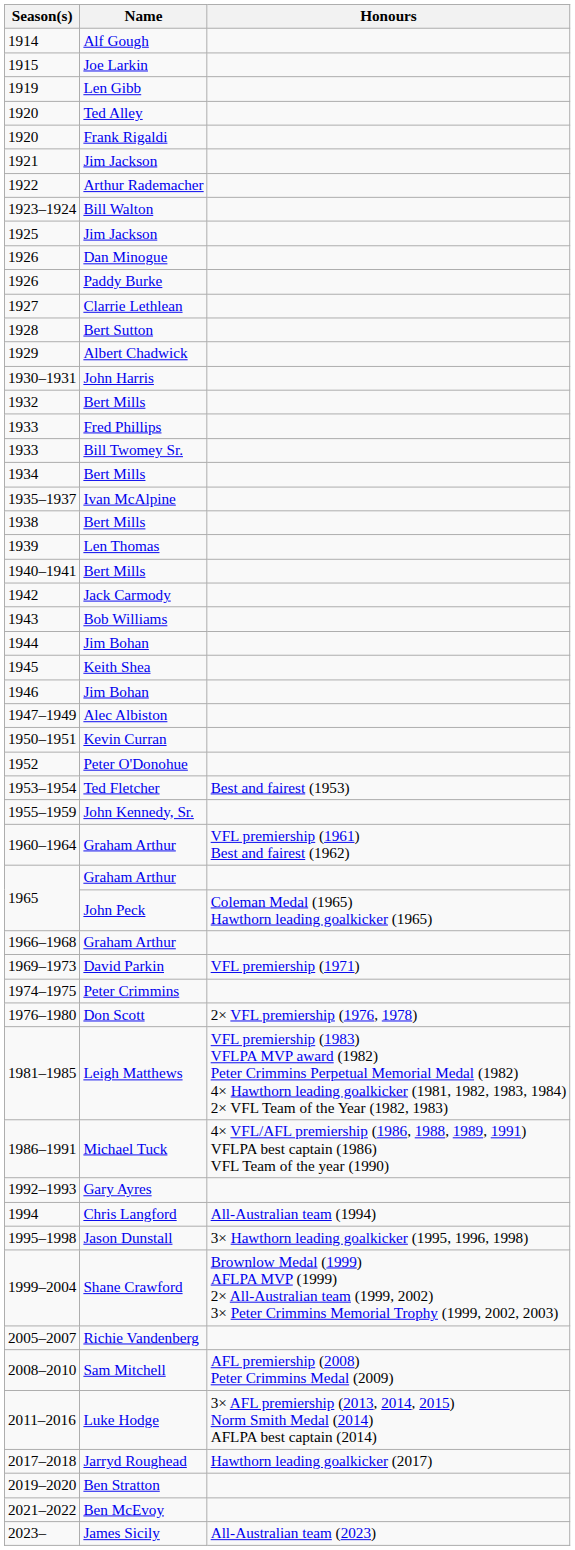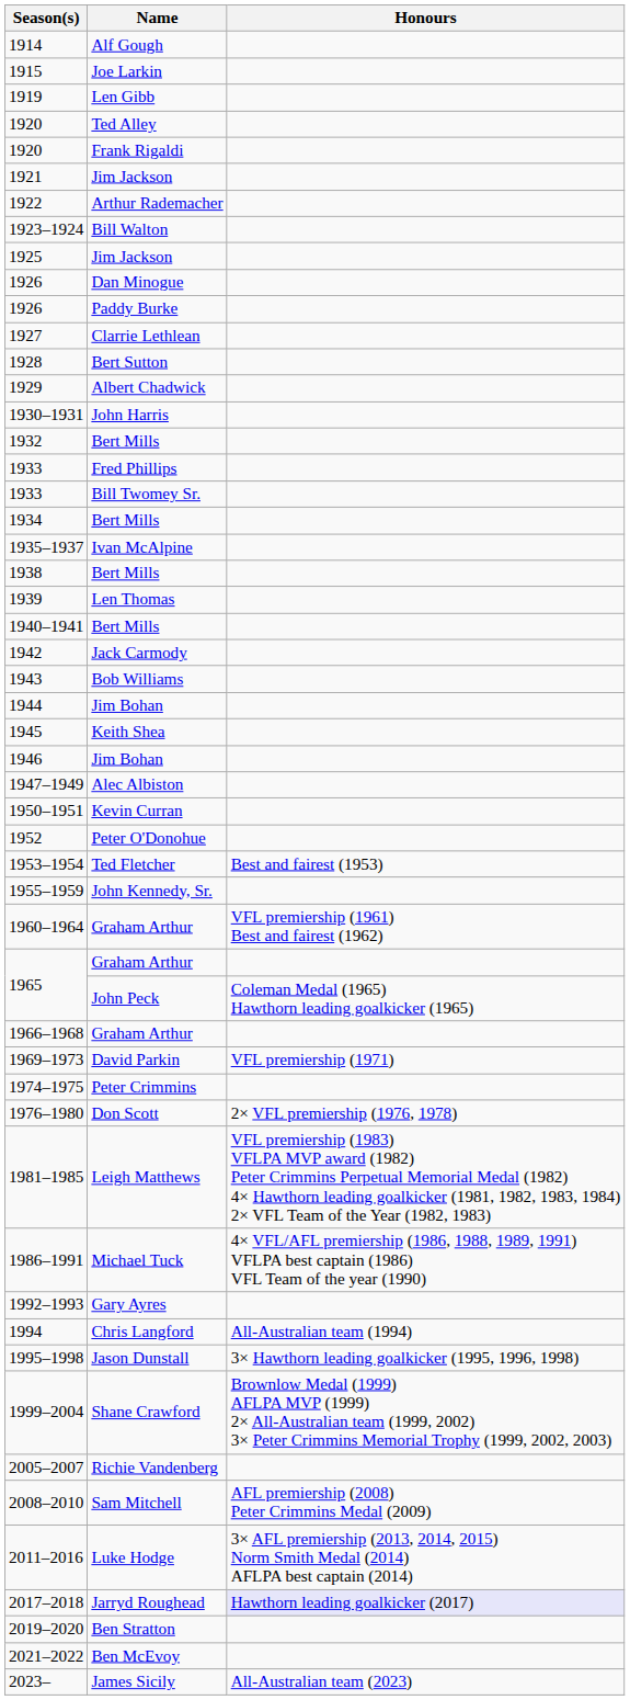2017–2018 | Honours: no background -> lavender background
